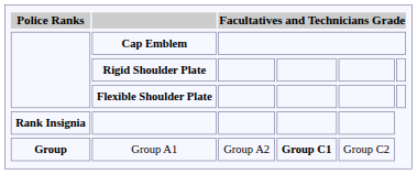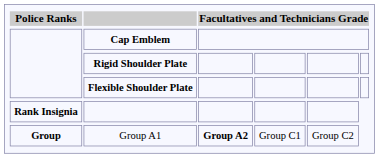Group A1 | column 3: normal -> bold
Group A1 | column 4: bold -> normal
